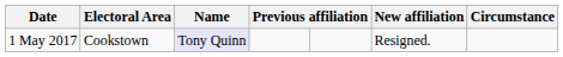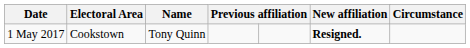1 May 2017 | Name: lavender background -> no background
1 May 2017 | column 6: normal -> bold
